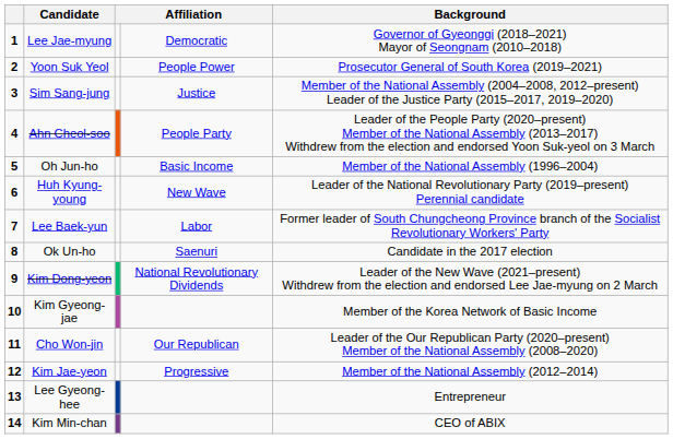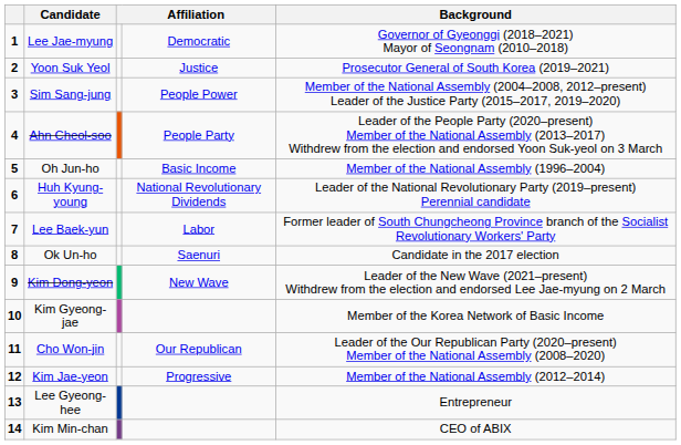Yoon Suk Yeol | column 4: People Power -> Justice
Sim Sang-jung | column 4: Justice -> People Power
Huh Kyung-young | column 4: New Wave -> National Revolutionary Dividends
Kim Dong-yeon | column 4: National Revolutionary Dividends -> New Wave
